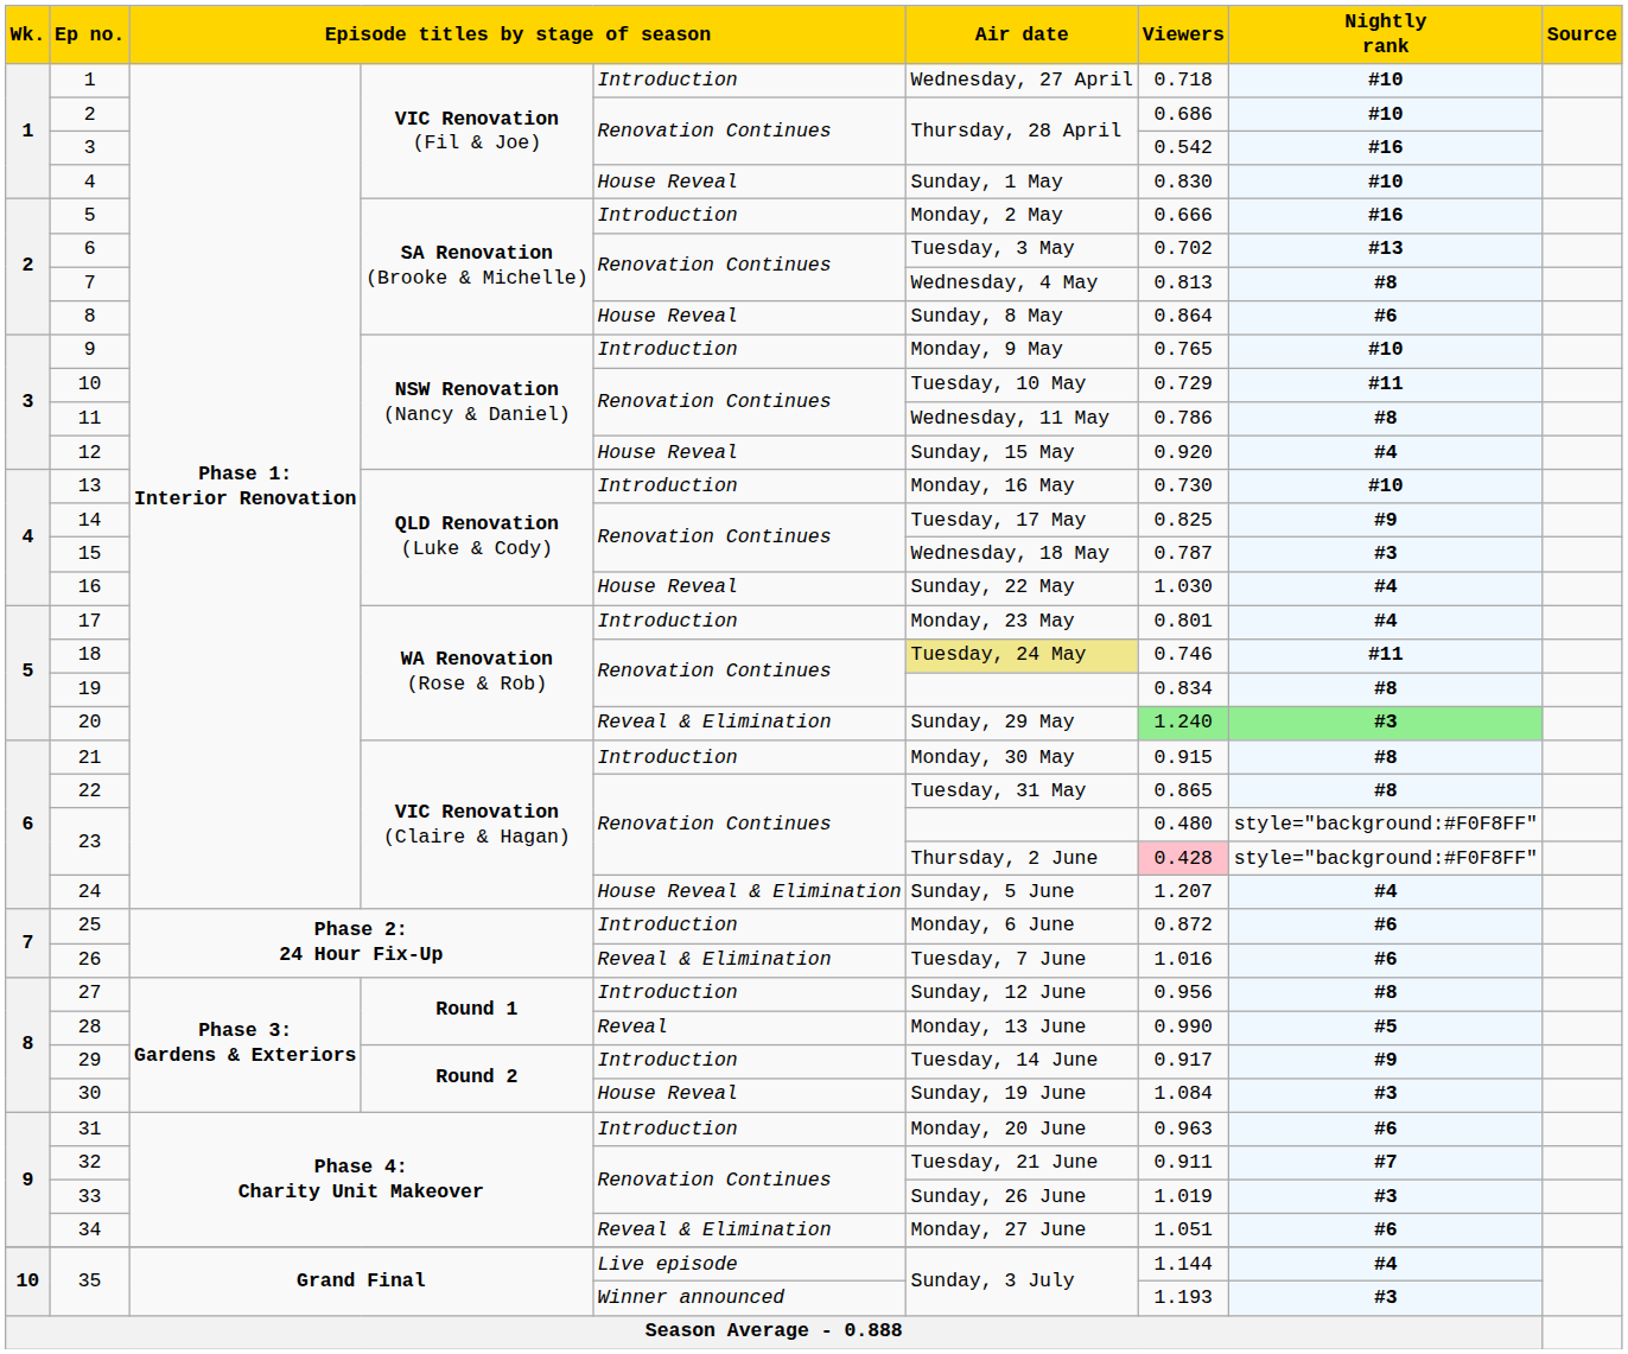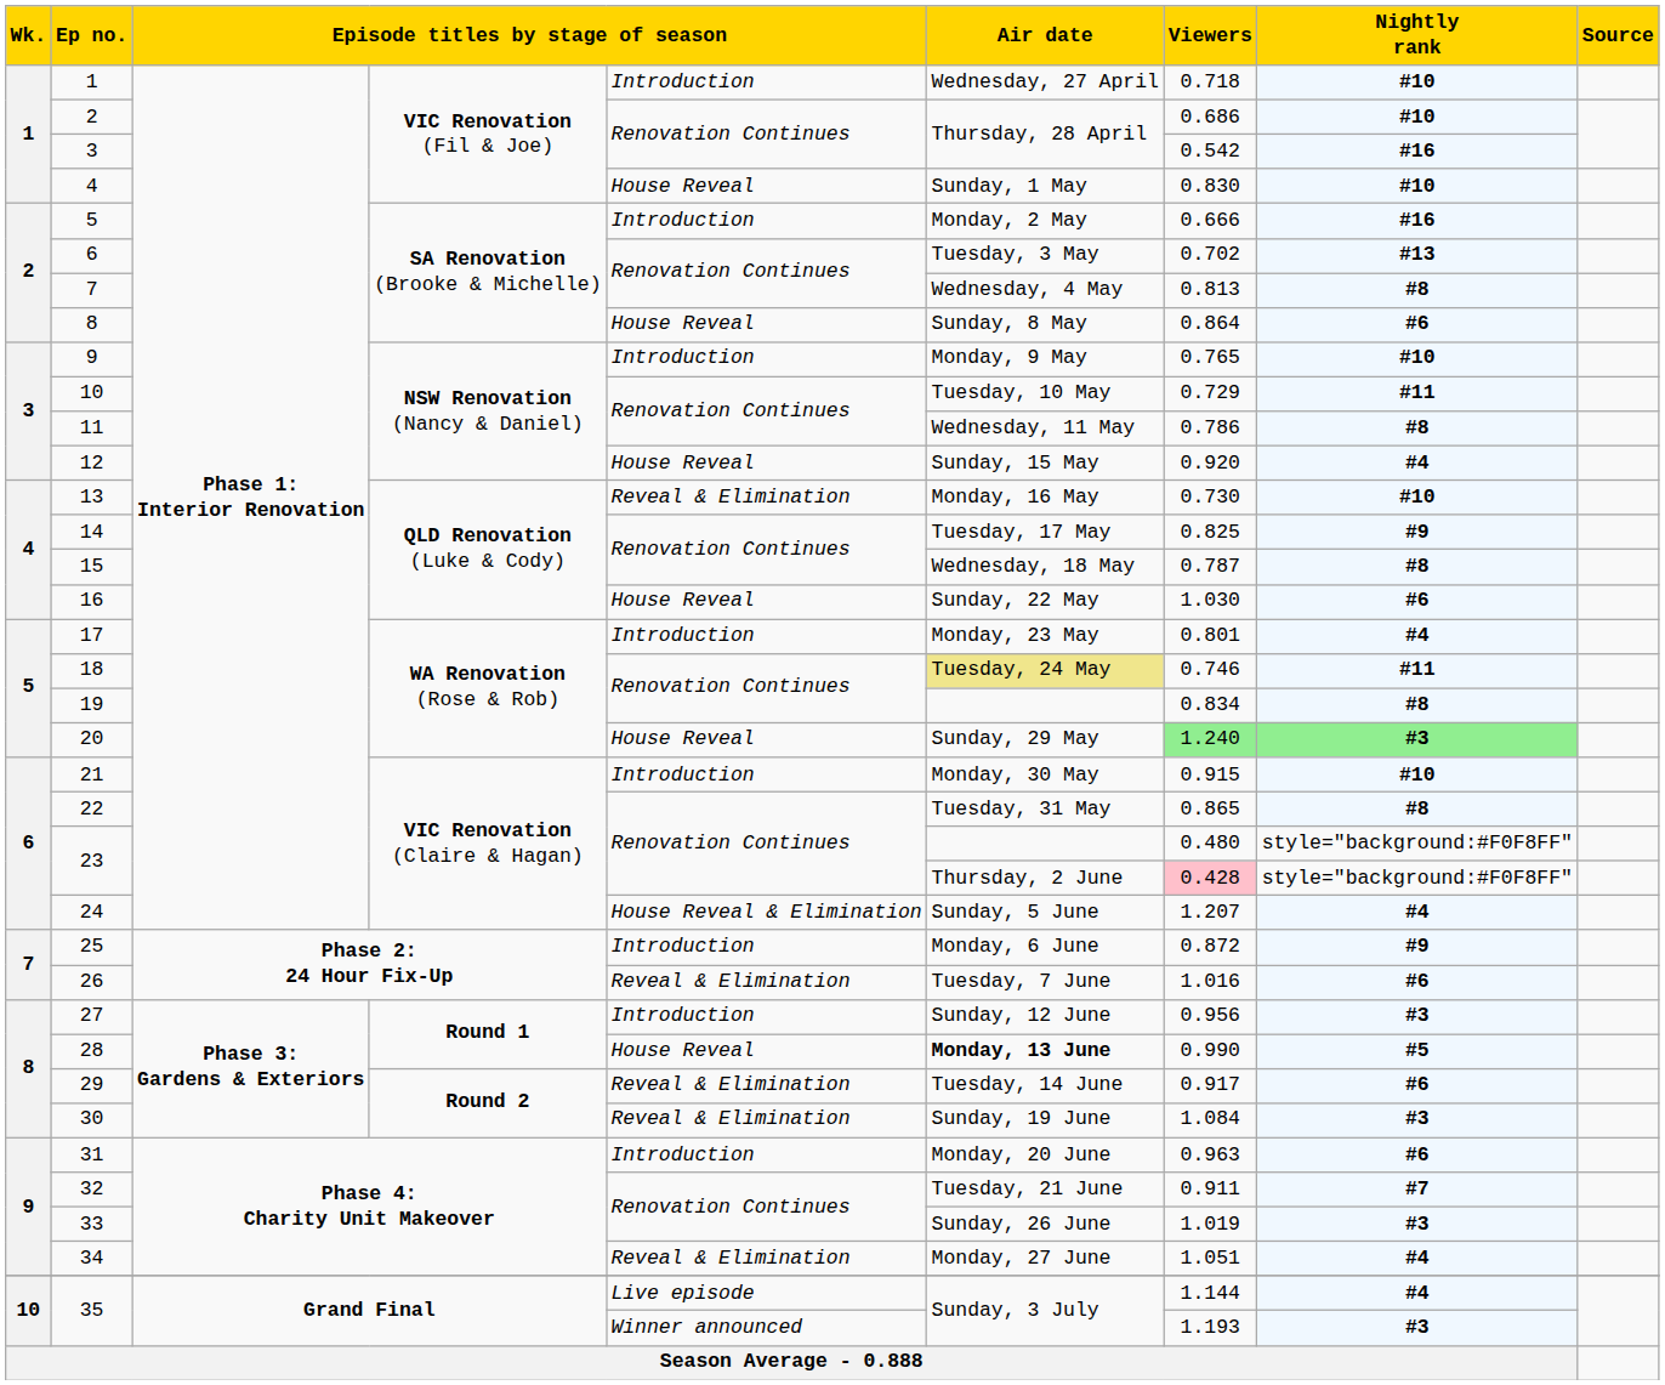13 | column 5: Introduction -> Reveal & Elimination
15 | Nightly rank: #3 -> #8
16 | Nightly rank: #4 -> #6
20 | column 5: Reveal & Elimination -> House Reveal
21 | Nightly rank: #8 -> #10
25 | Nightly rank: #6 -> #9
27 | Nightly rank: #8 -> #3
28 | column 5: Reveal -> House Reveal
28 | Air date: normal -> bold
29 | column 5: Introduction -> Reveal & Elimination
29 | Nightly rank: #9 -> #6
30 | column 5: House Reveal -> Reveal & Elimination
34 | Nightly rank: #6 -> #4
